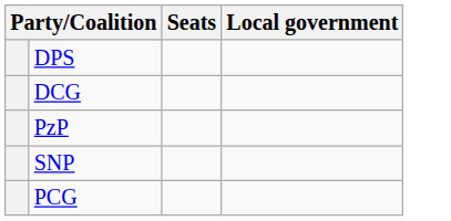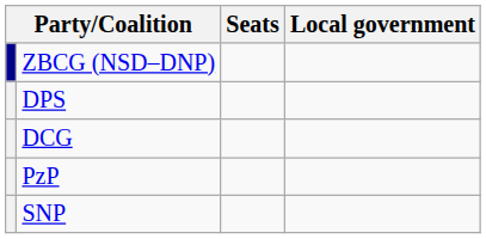+ row: ZBCG (NSD–DNP)
- row: PCG
